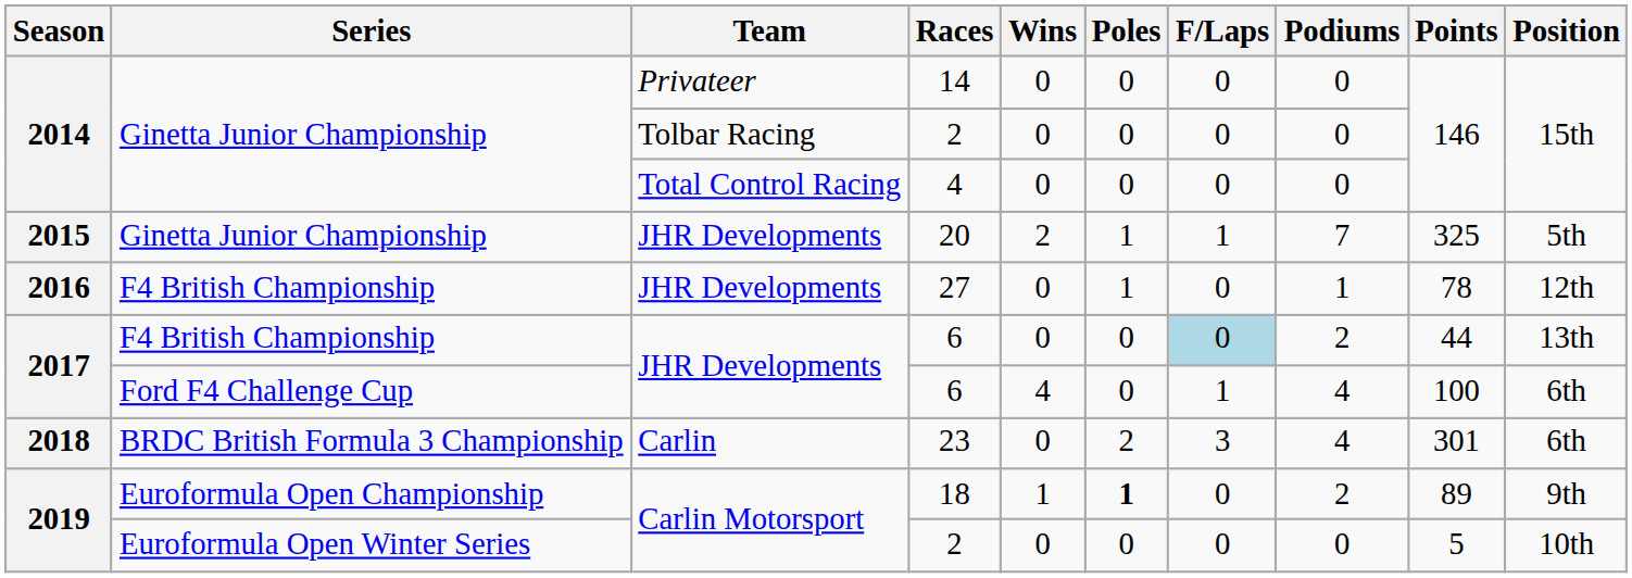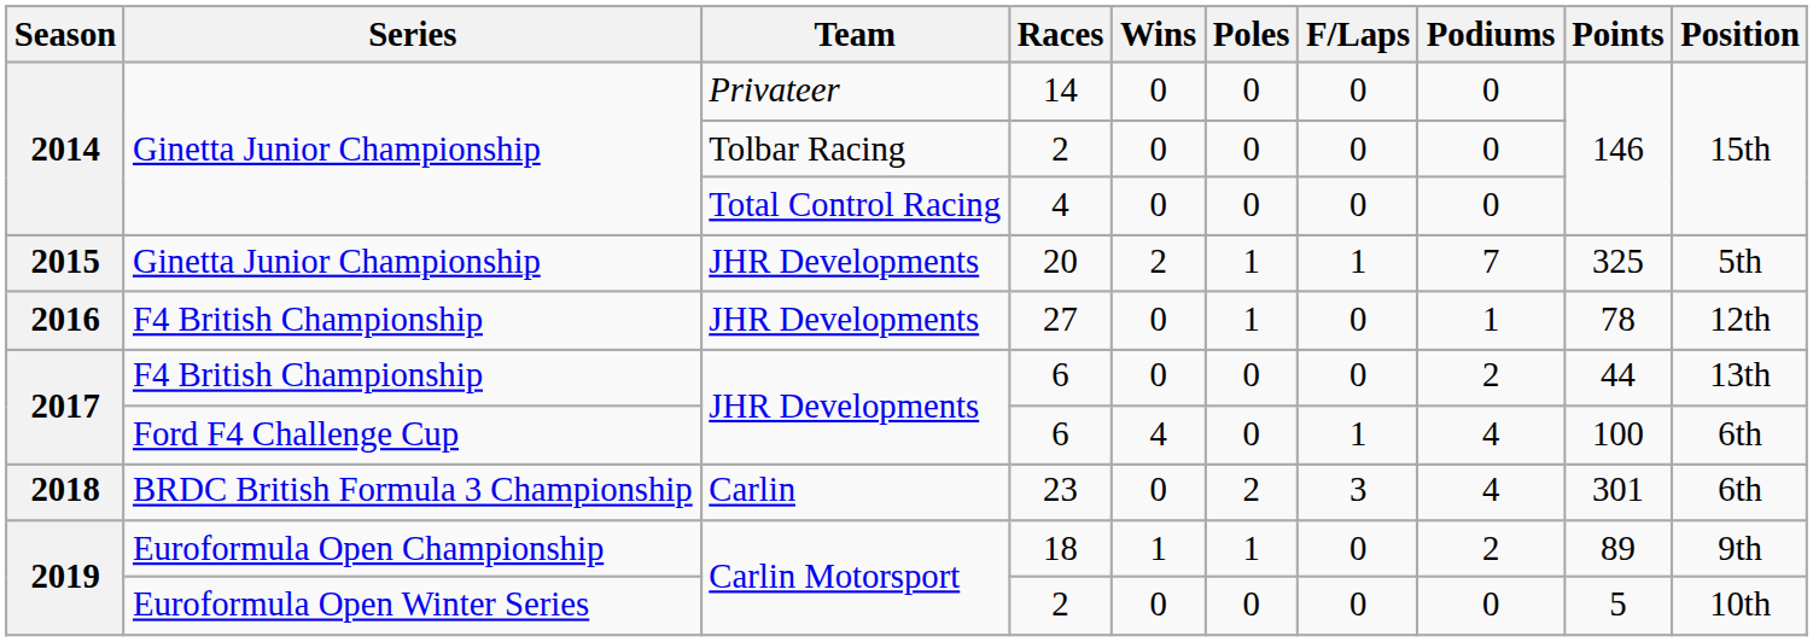F4 British Championship / 6 | F/Laps: lightblue background -> no background
18 | Poles: bold -> normal
